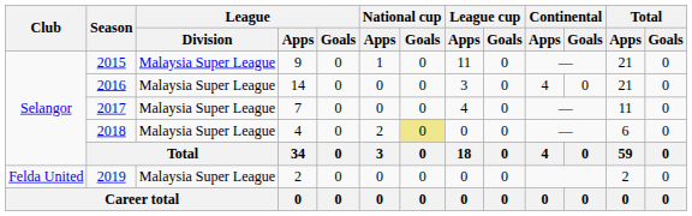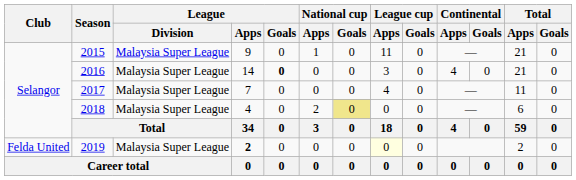2016 | League / Goals: normal -> bold
2019 | League / Apps: normal -> bold
2019 | League cup / Apps: no background -> lightyellow background
